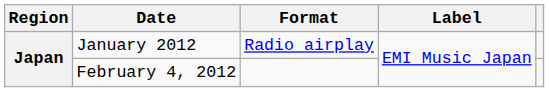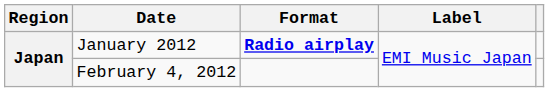January 2012 | Format: normal -> bold
